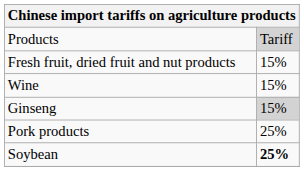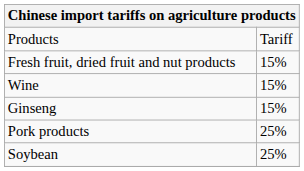Products | column 2: lightgrey background -> no background
Ginseng | column 2: lightgrey background -> no background
Soybean | column 2: bold -> normal
